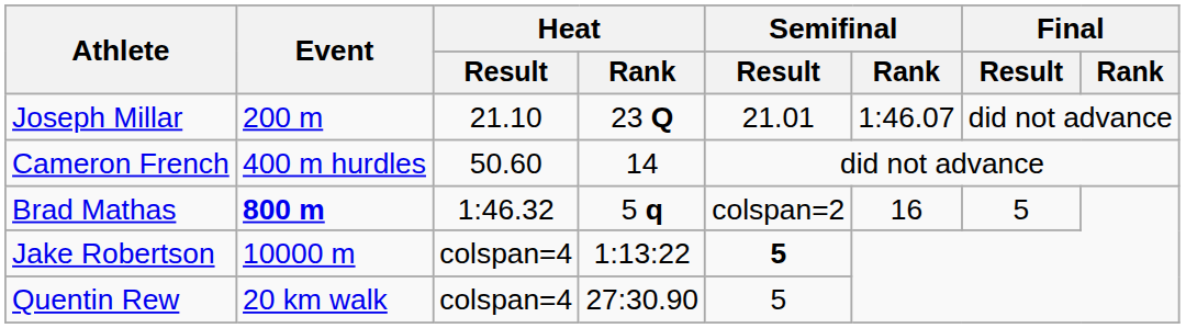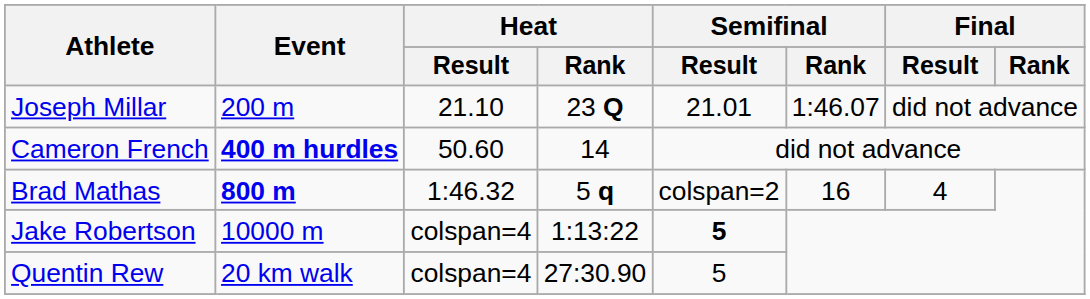Cameron French | Event: normal -> bold
Brad Mathas | Final / Result: 5 -> 4
